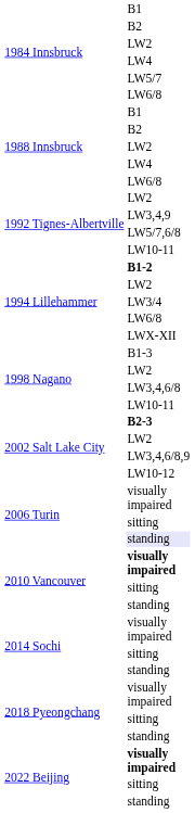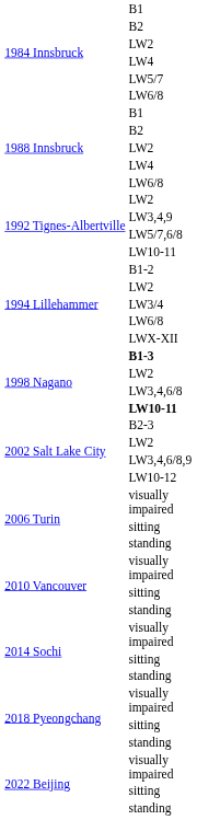B1-2 | column 2: bold -> normal
B1-3 | column 2: normal -> bold
1998 Nagano / LW10-11 | column 2: normal -> bold
B2-3 | column 2: bold -> normal
2006 Turin / standing | column 2: lavender background -> no background
2010 Vancouver / visually impaired | column 2: bold -> normal
2022 Beijing / visually impaired | column 2: bold -> normal
